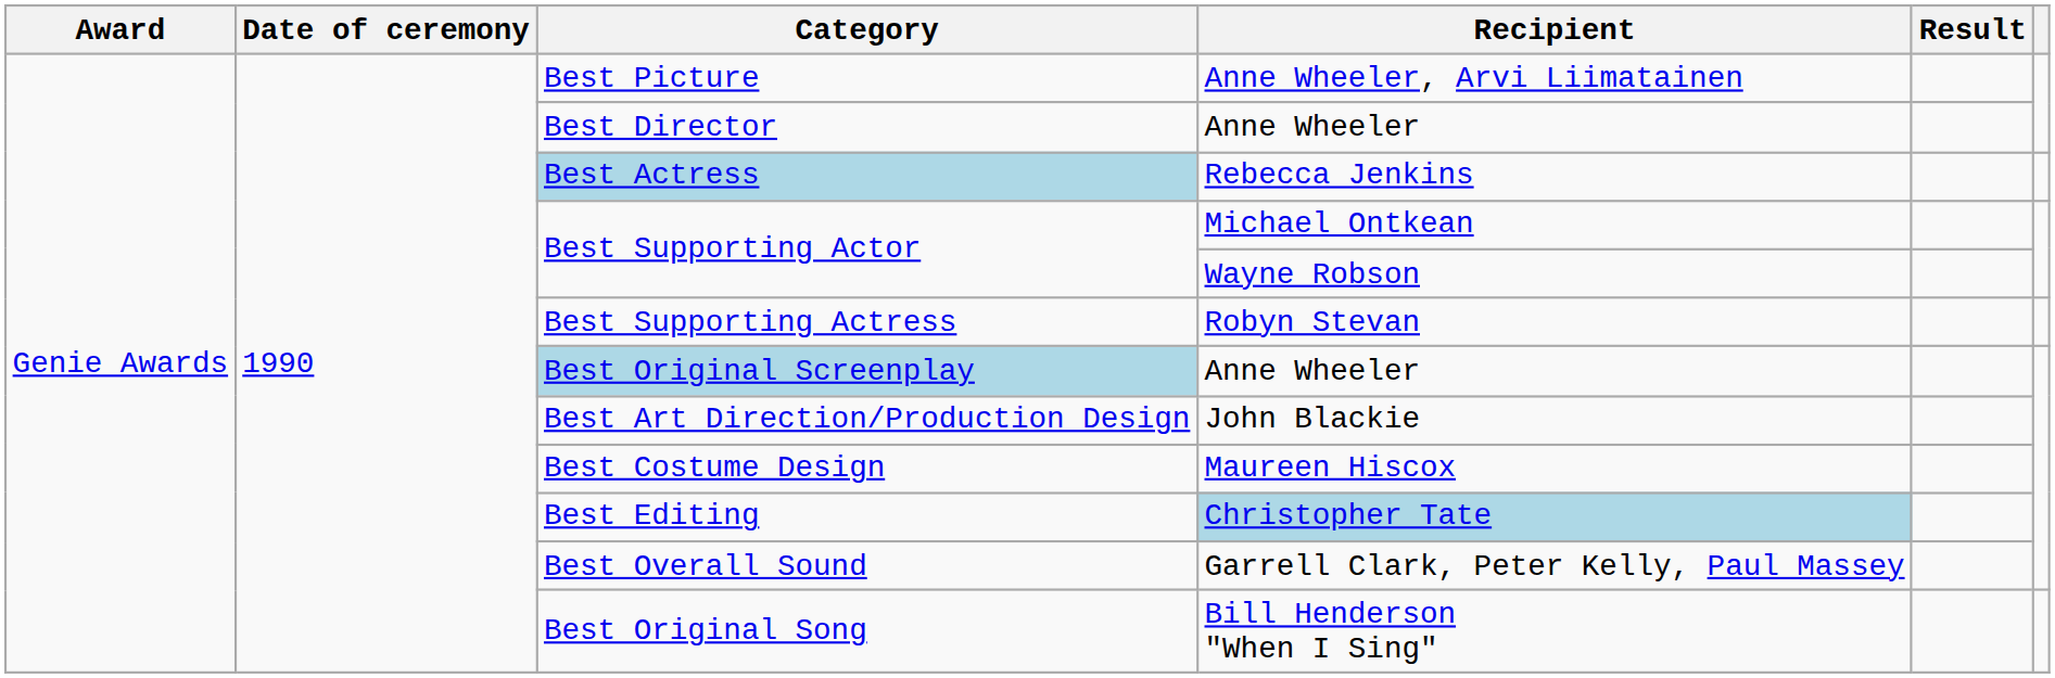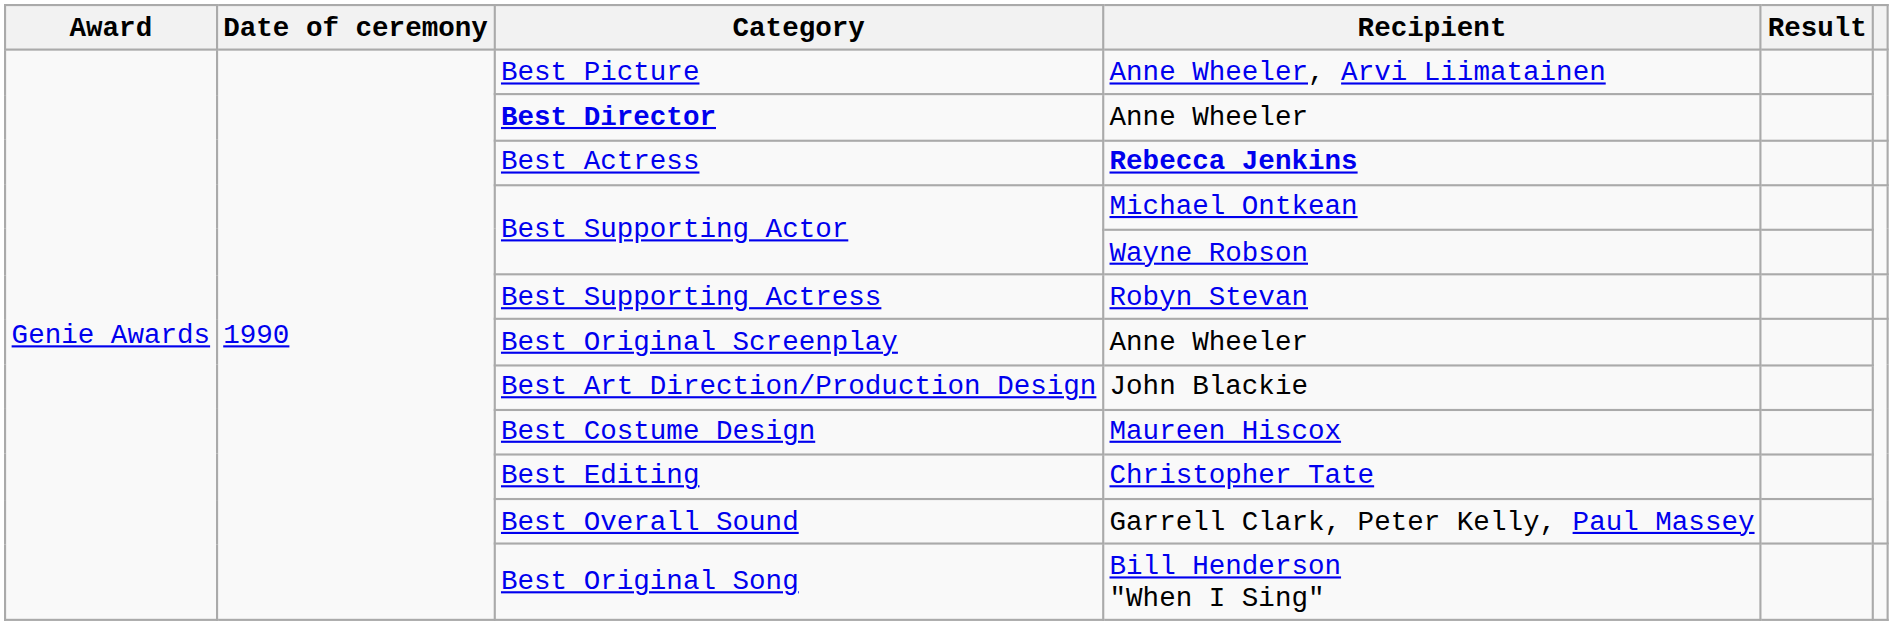Best Director | Category: normal -> bold
Best Actress | Category: lightblue background -> no background
Best Actress | Recipient: normal -> bold
Best Original Screenplay | Category: lightblue background -> no background
Best Editing | Recipient: lightblue background -> no background
